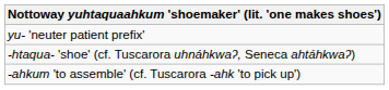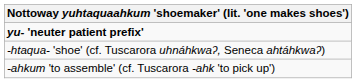row 2 | column 1: normal -> bold
